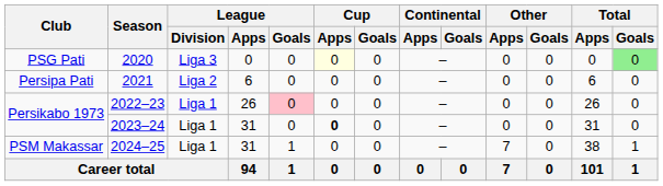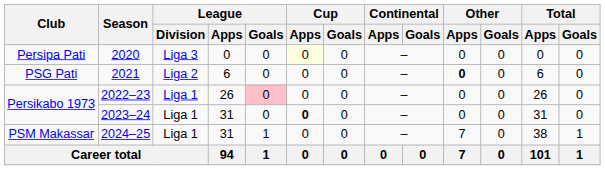2020 | Club: PSG Pati -> Persipa Pati
2020 | Total / Goals: lightgreen background -> no background
2021 | Club: Persipa Pati -> PSG Pati
2021 | Other / Apps: normal -> bold
